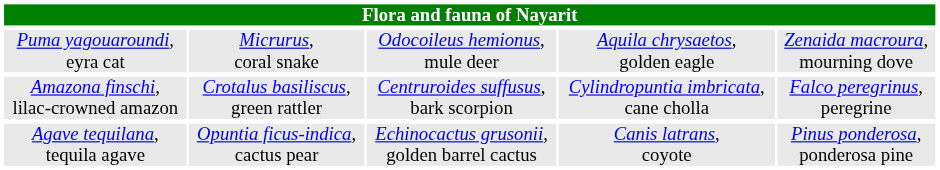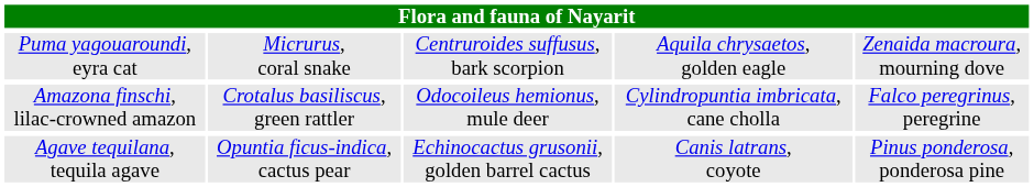Puma yagouaroundi, eyra cat | column 3: Odocoileus hemionus, mule deer -> Centruroides suffusus, bark scorpion
Amazona finschi, lilac-crowned amazon | column 3: Centruroides suffusus, bark scorpion -> Odocoileus hemionus, mule deer
